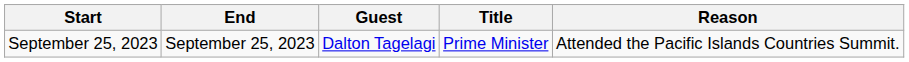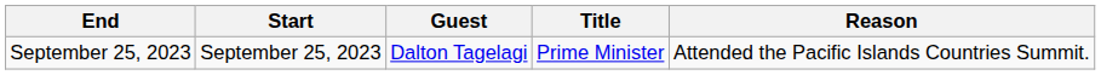columns swapped: Start <-> End
